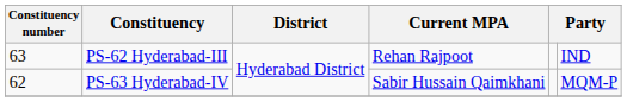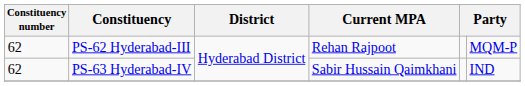PS-62 Hyderabad-III | Constituency number: 63 -> 62
PS-62 Hyderabad-III | column 6: IND -> MQM-P
PS-63 Hyderabad-IV | column 6: MQM-P -> IND
